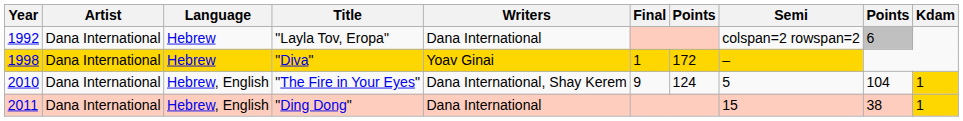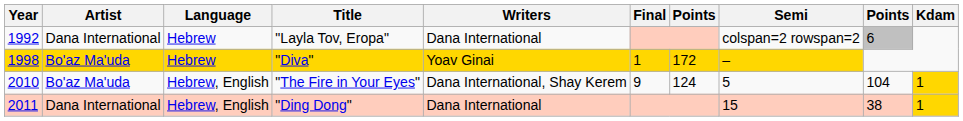"Diva" | Artist: Dana International -> Bo'az Ma'uda
"The Fire in Your Eyes" | Artist: Dana International -> Bo'az Ma'uda
